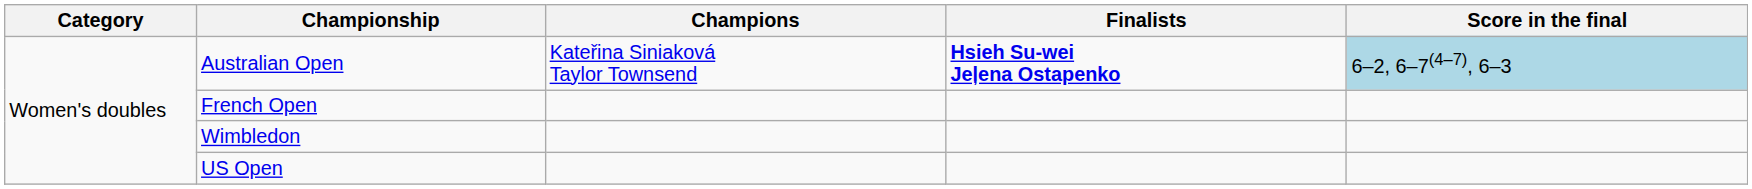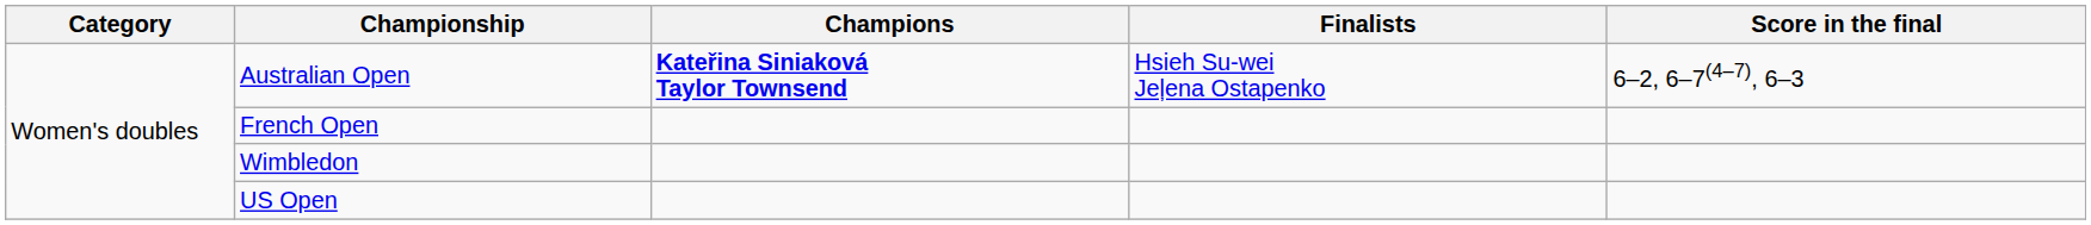Australian Open | Champions: normal -> bold
Australian Open | Finalists: bold -> normal
Australian Open | Score in the final: lightblue background -> no background
